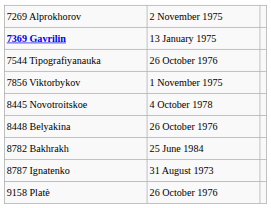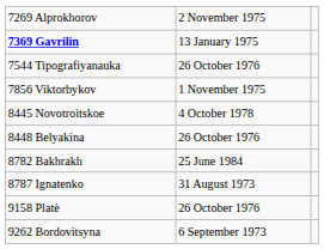+ row: 9262 Bordovitsyna | 6 September 1973
